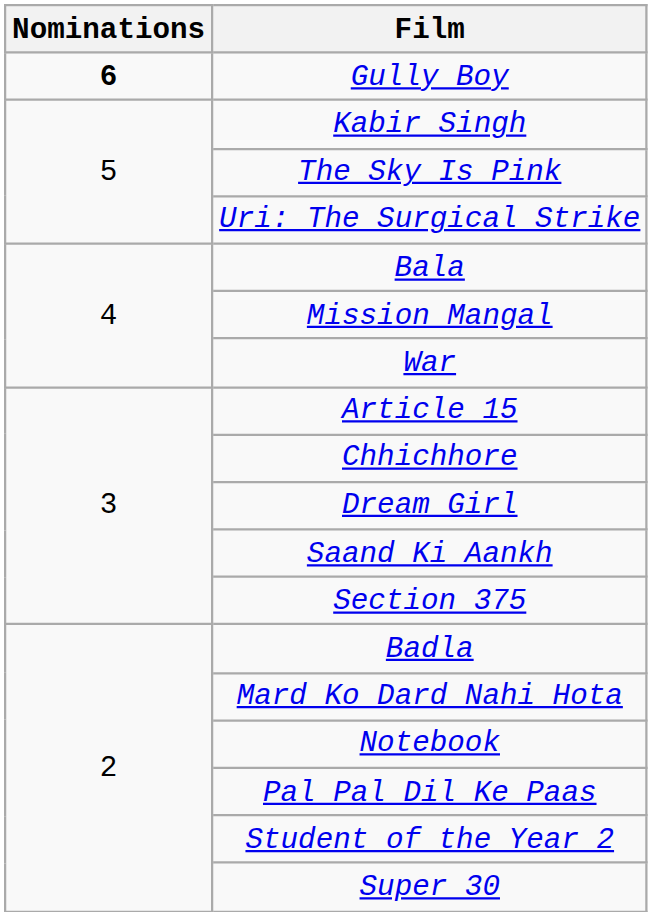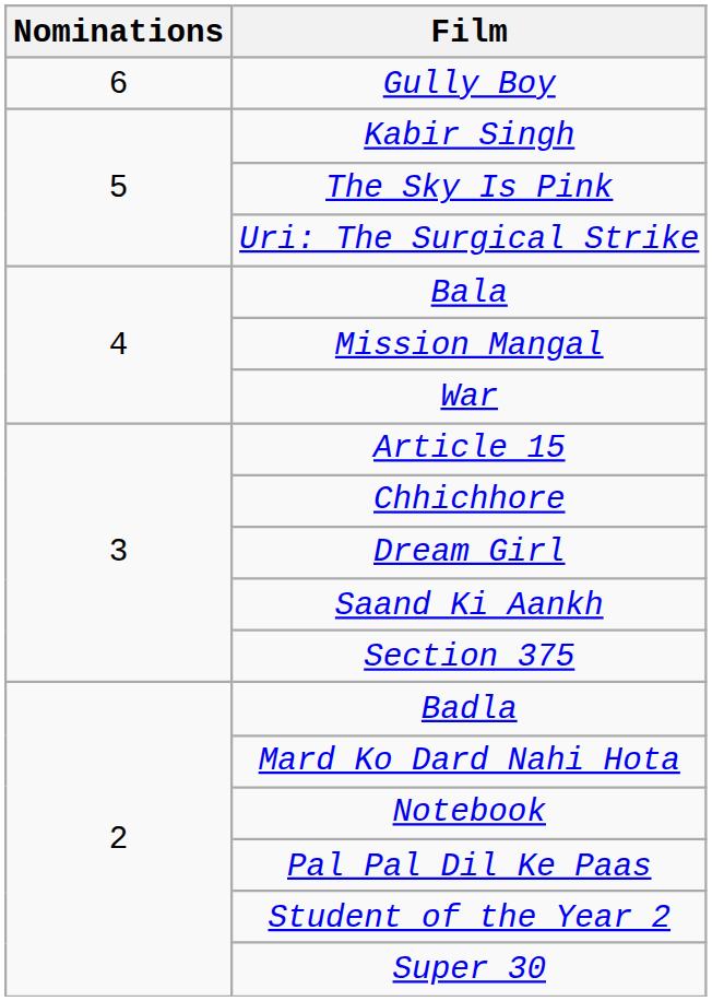Gully Boy | Nominations: bold -> normal
